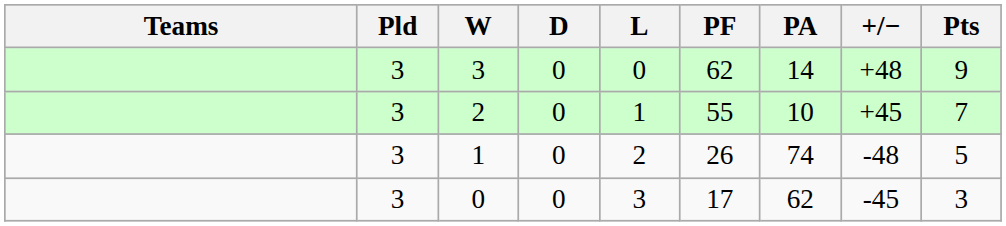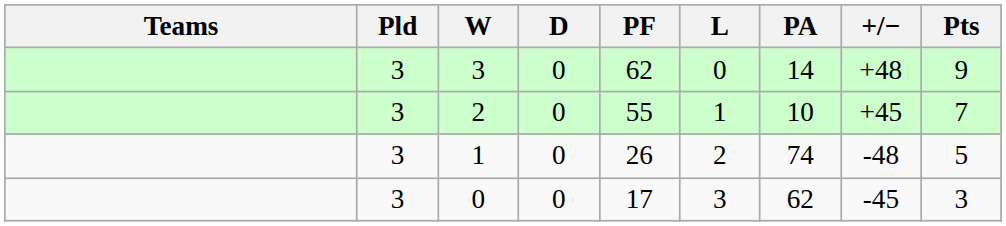columns swapped: L <-> PF
